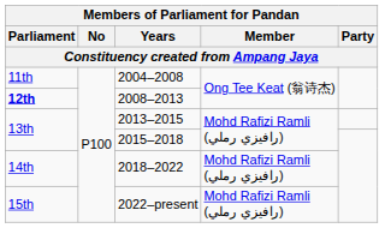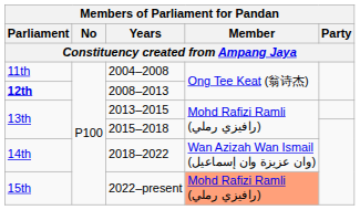2018–2022 | Member: Mohd Rafizi Ramli (رافيزي رملي) -> Wan Azizah Wan Ismail (وان عزيزة وان إسماعيل)
2022–present | Member: no background -> lightsalmon background
